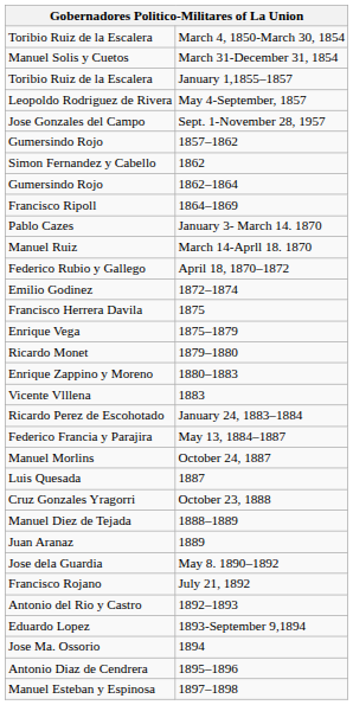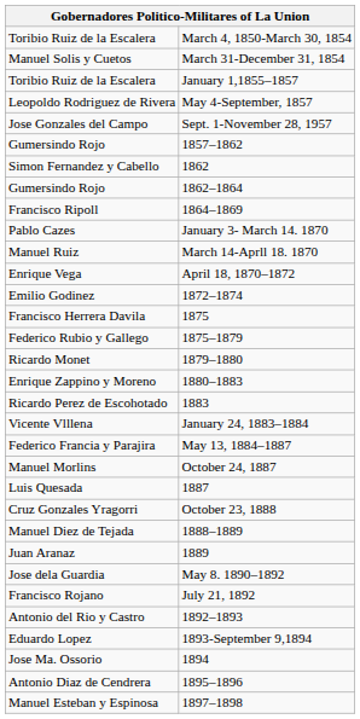row 13 | column 1: Federico Rubio y Gallego -> Enrique Vega
row 16 | column 1: Enrique Vega -> Federico Rubio y Gallego
row 19 | column 1: Vicente Vlllena -> Ricardo Perez de Escohotado
row 20 | column 1: Ricardo Perez de Escohotado -> Vicente Vlllena
